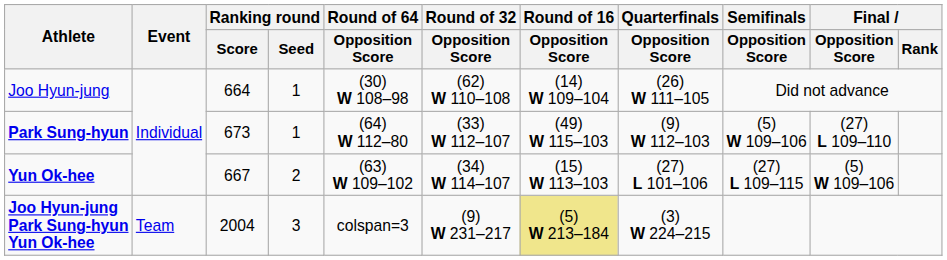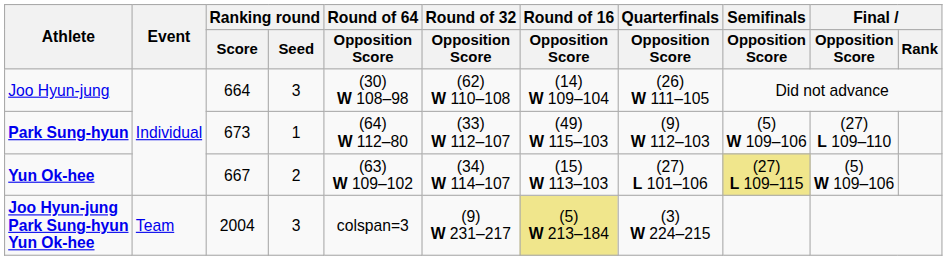Joo Hyun-jung | Ranking round / Seed: 1 -> 3
Yun Ok-hee | Semifinals / Opposition Score: no background -> khaki background
